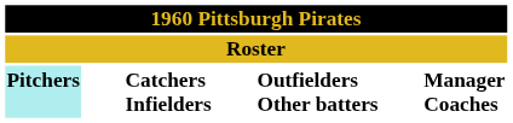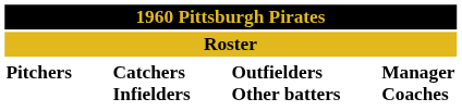Pitchers | column 1: paleturquoise background -> no background
